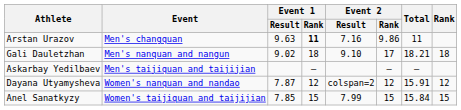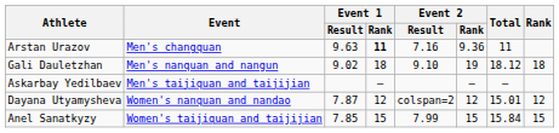Arstan Urazov | Event 2 / Rank: 9.86 -> 9.36
Gali Dauletzhan | Event 2 / Rank: 17 -> 19
Gali Dauletzhan | Total: 18.21 -> 18.12
Dayana Utyamysheva | Total: 15.91 -> 15.01
